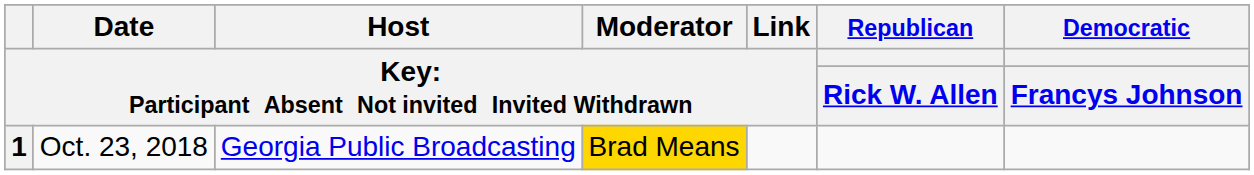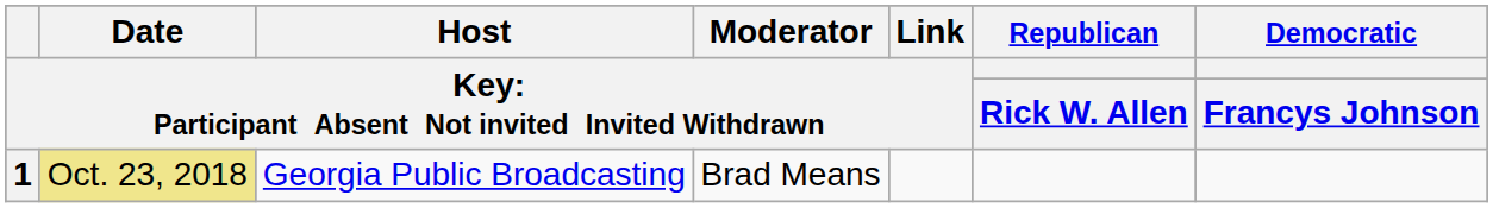1 | column 2: no background -> khaki background
1 | column 4: gold background -> no background
